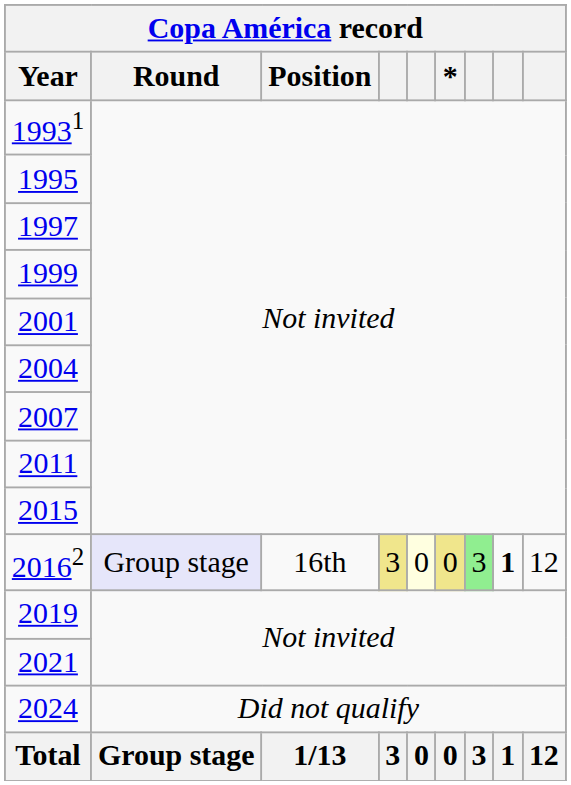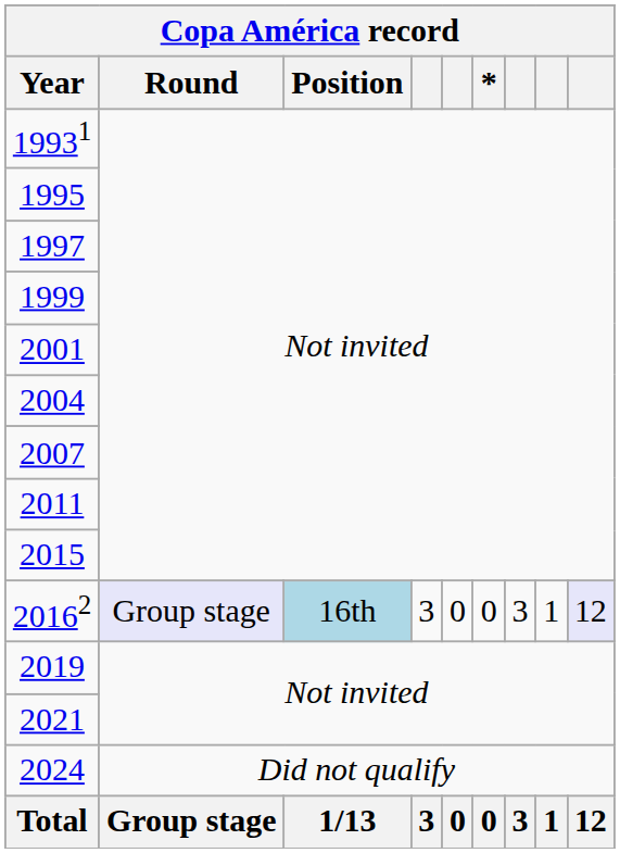20162 | Copa América record / Position: no background -> lightblue background
20162 | column 4: khaki background -> no background
20162 | column 5: lightyellow background -> no background
20162 | Copa América record / *: khaki background -> no background
20162 | column 7: lightgreen background -> no background
20162 | column 8: bold -> normal
20162 | column 9: no background -> lavender background
